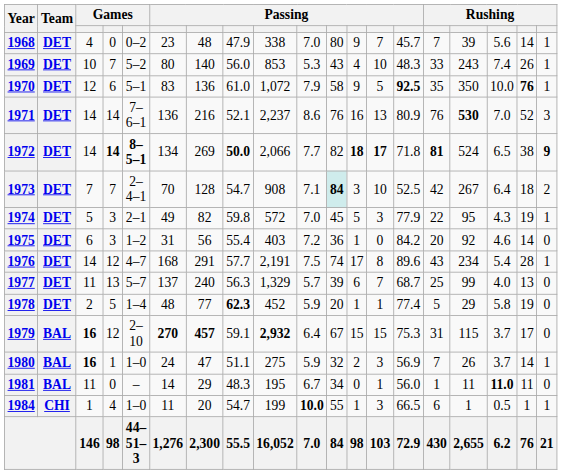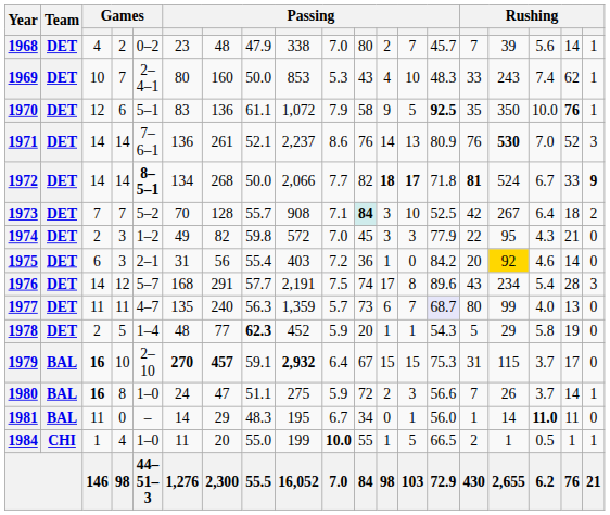1968 | column 4: 0 -> 2
1968 | column 12: 9 -> 2
1969 | column 5: 5–2 -> 2–4–1
1969 | column 7: 140 -> 160
1969 | column 8: 56.0 -> 50.0
1969 | column 18: 26 -> 62
1970 | column 8: 61.0 -> 61.1
1971 | column 7: 216 -> 261
1971 | column 12: 16 -> 14
1972 | column 4: bold -> normal
1972 | column 7: 269 -> 268
1972 | column 8: bold -> normal
1972 | column 17: 6.5 -> 6.7
1972 | column 18: 38 -> 33
1973 | column 5: 2–4–1 -> 5–2
1973 | column 8: 54.7 -> 55.7
1974 | column 3: 5 -> 2
1974 | column 5: 2–1 -> 1–2
1974 | column 12: 5 -> 3
1974 | column 18: 19 -> 21
1974 | column 19: 1 -> 0
1975 | column 5: 1–2 -> 2–1
1975 | column 16: no background -> gold background
1976 | column 5: 4–7 -> 5–7
1976 | column 19: 1 -> 3
1977 | column 4: 13 -> 11
1977 | column 5: 5–7 -> 4–7
1977 | column 6: 137 -> 135
1977 | column 9: 1,329 -> 1,359
1977 | column 11: 39 -> 73
1977 | column 14: no background -> lavender background
1977 | column 15: 25 -> 80
1978 | column 14: 77.4 -> 54.3
1979 | column 4: 12 -> 10
1980 | column 4: 1 -> 8
1980 | column 11: 32 -> 72
1980 | column 14: 56.9 -> 56.6
1981 | column 16: 11 -> 14
1984 | column 8: 54.7 -> 55.0
1984 | column 13: 3 -> 5
1984 | column 15: 6 -> 2
